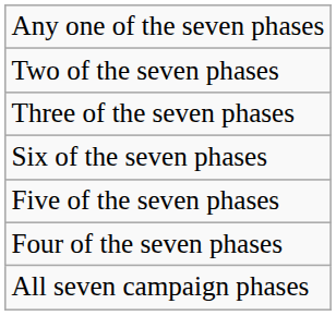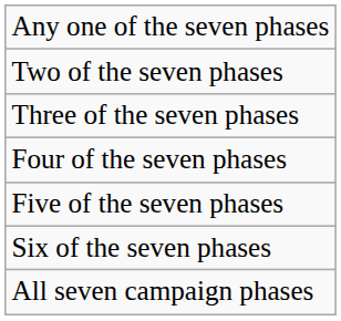row 4 | column 1: Six of the seven phases -> Four of the seven phases
row 6 | column 1: Four of the seven phases -> Six of the seven phases
